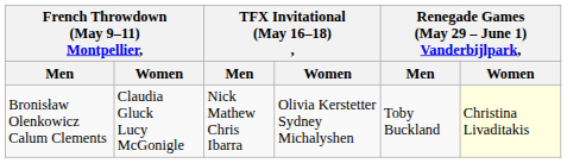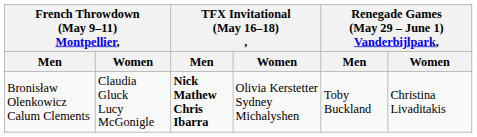Bronisław Olenkowicz Calum Clements | TFX Invitational (May 16–18) , / Men: normal -> bold
Bronisław Olenkowicz Calum Clements | Renegade Games (May 29 – June 1) Vanderbijlpark, / Women: lightyellow background -> no background
